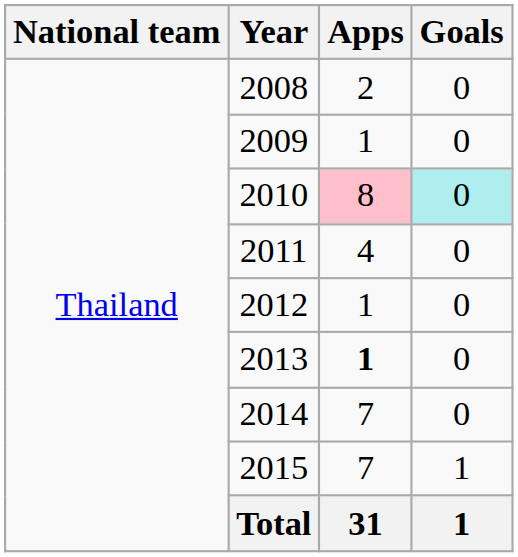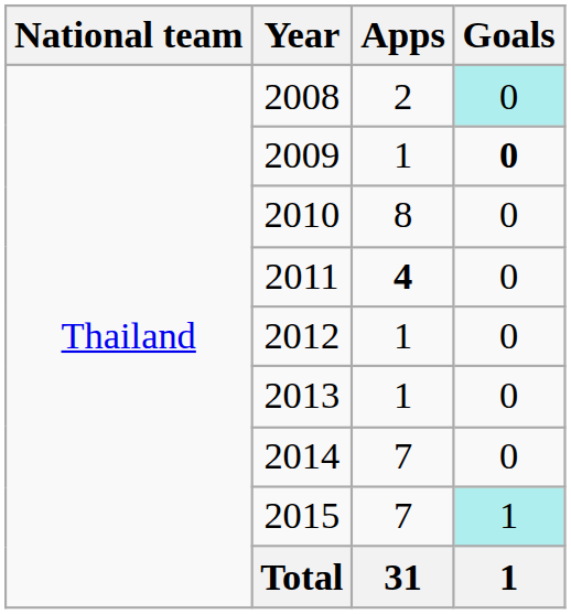2008 | Goals: no background -> paleturquoise background
2009 | Goals: normal -> bold
2010 | Apps: pink background -> no background
2010 | Goals: paleturquoise background -> no background
2011 | Apps: normal -> bold
2013 | Apps: bold -> normal
2015 | Goals: no background -> paleturquoise background
